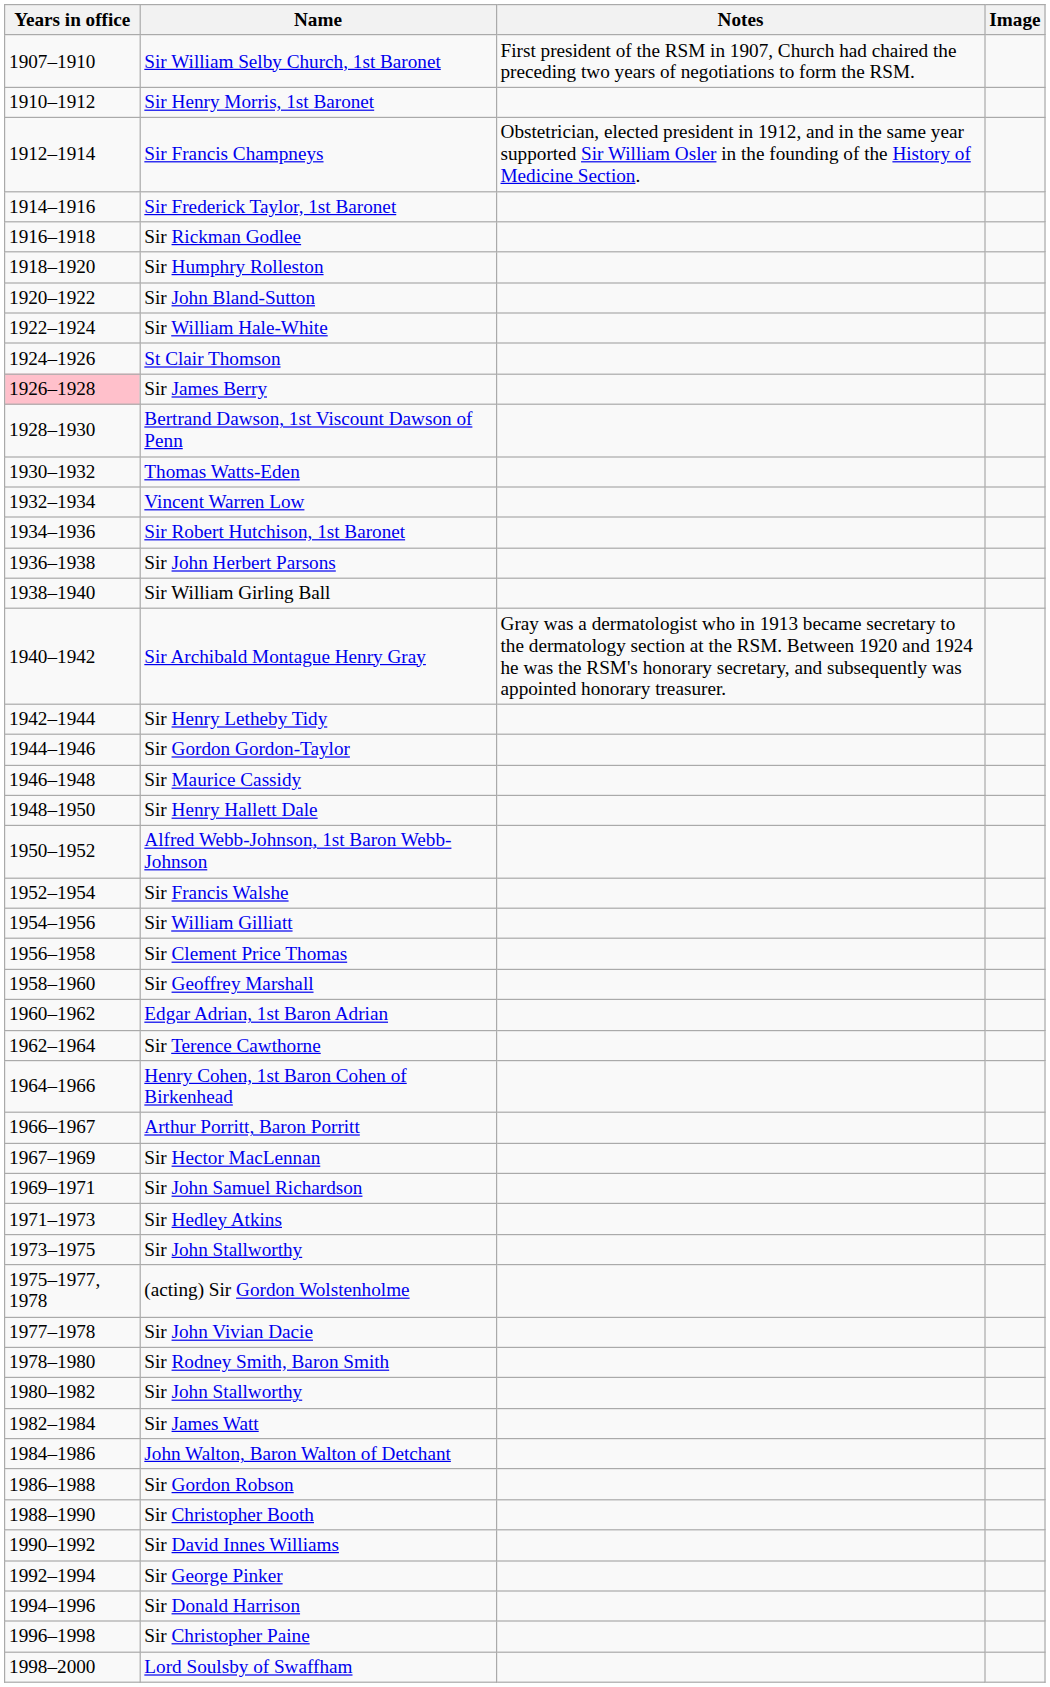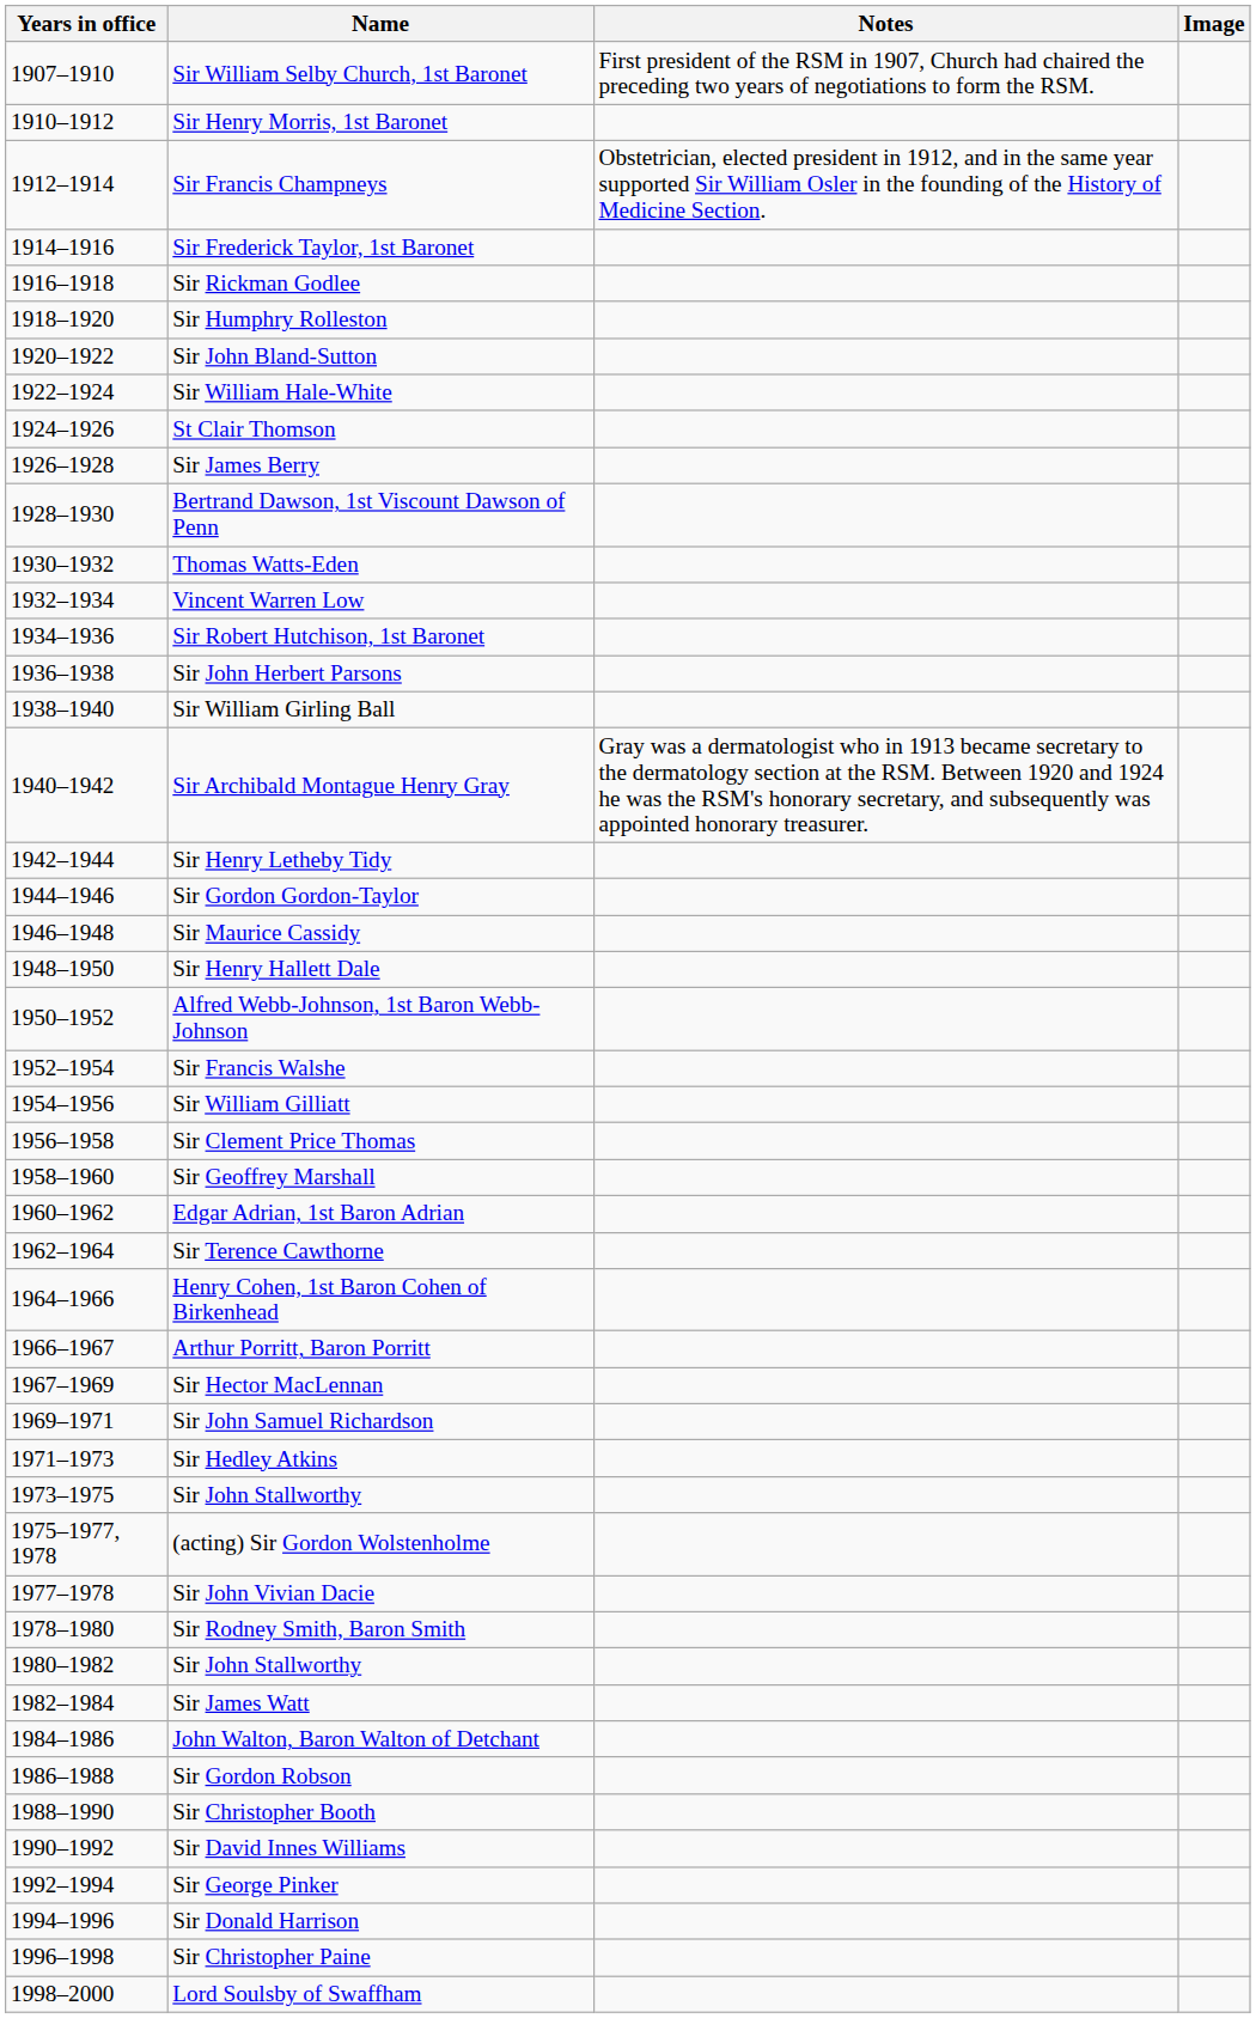Sir James Berry | Years in office: pink background -> no background
